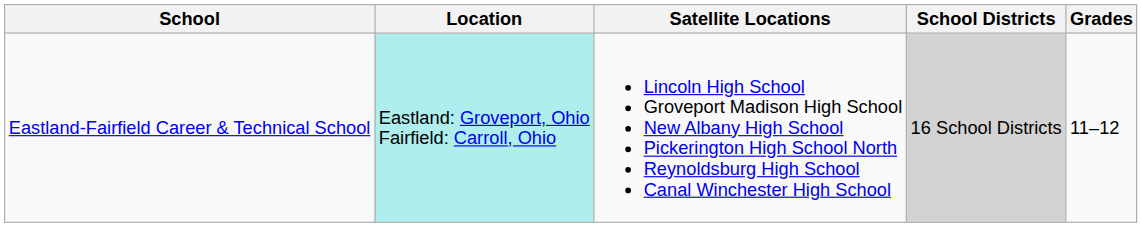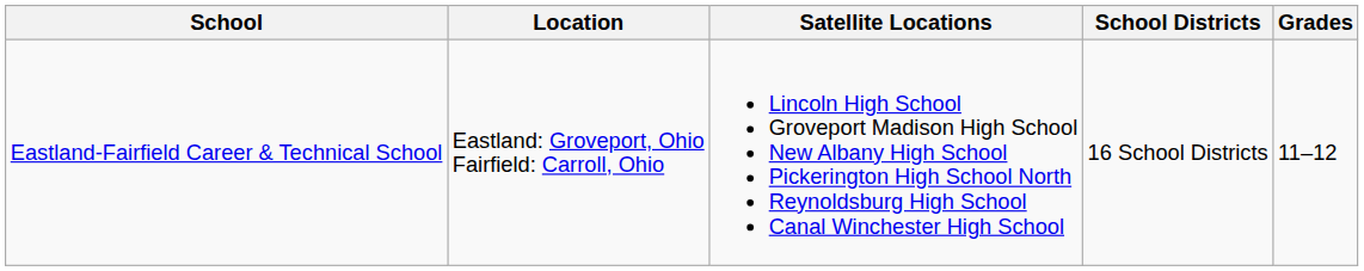row 2 | Location: paleturquoise background -> no background
row 2 | School Districts: lightgrey background -> no background
